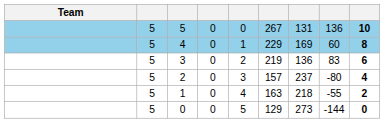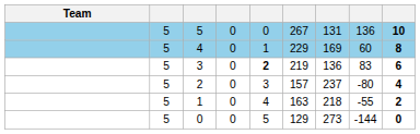row 4 | column 5: normal -> bold
